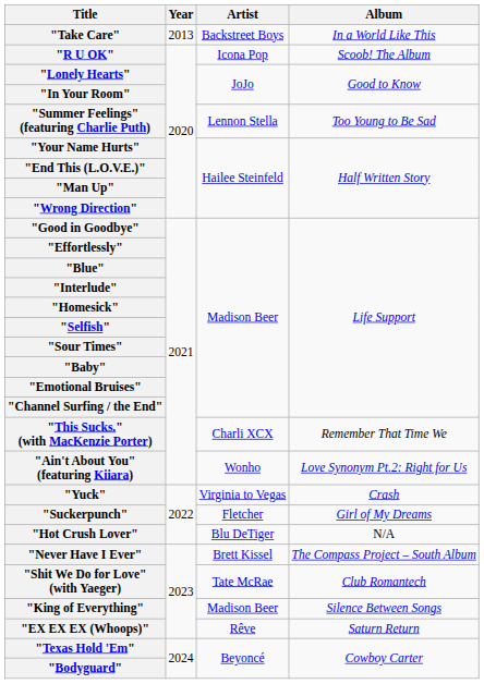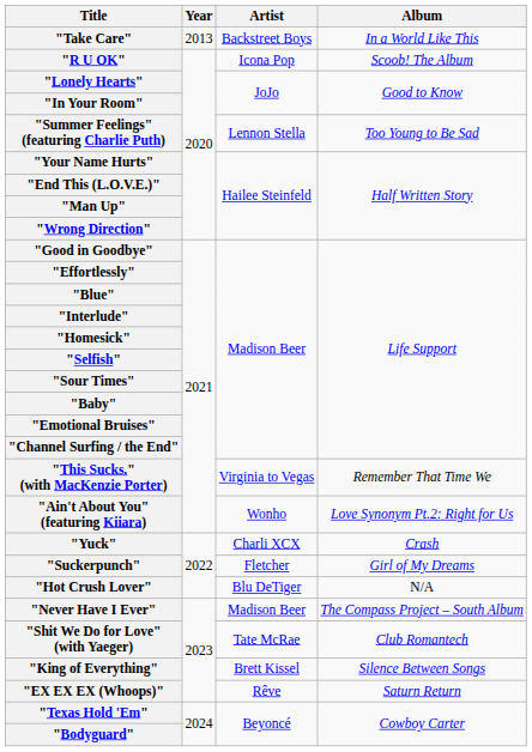"This Sucks." (with MacKenzie Porter) | Artist: Charli XCX -> Virginia to Vegas
"Yuck" | Artist: Virginia to Vegas -> Charli XCX
"Never Have I Ever" | Artist: Brett Kissel -> Madison Beer
"King of Everything" | Artist: Madison Beer -> Brett Kissel
